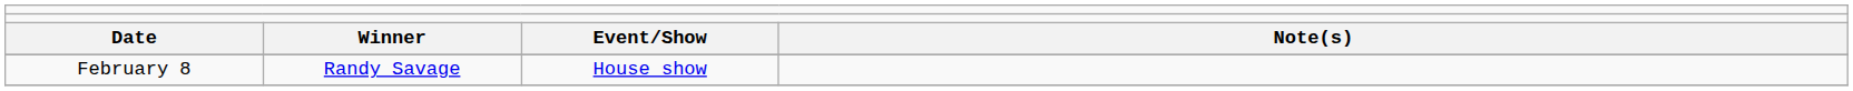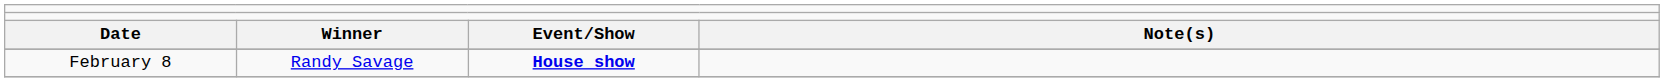February 8 | column 3: normal -> bold
